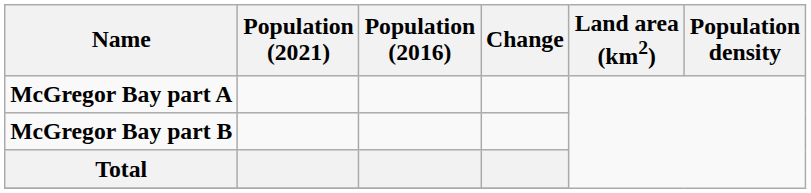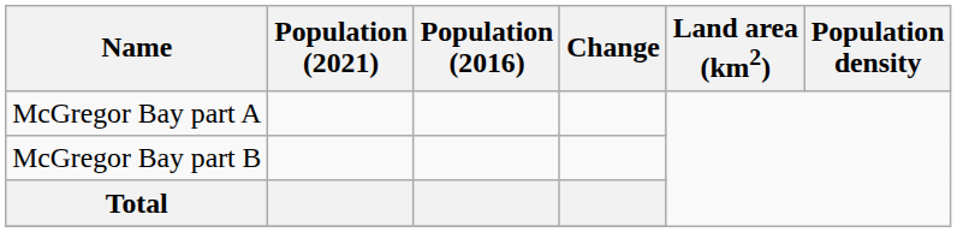McGregor Bay part A | Name: bold -> normal
McGregor Bay part B | Name: bold -> normal
